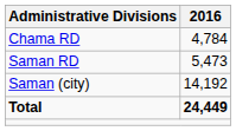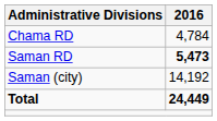Saman RD | 2016: normal -> bold
